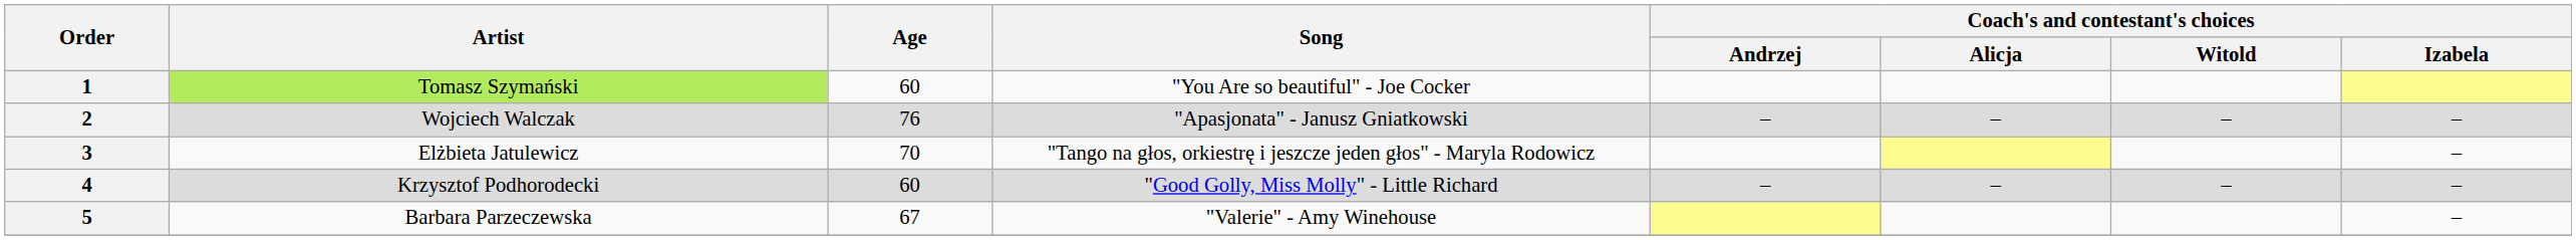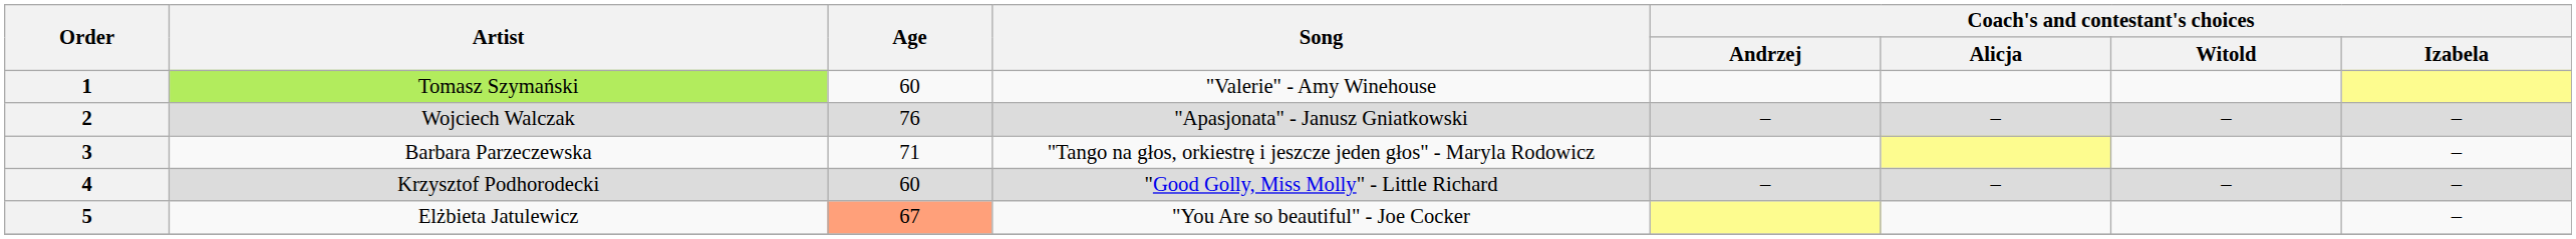1 | Song: "You Are so beautiful" - Joe Cocker -> "Valerie" - Amy Winehouse
3 | Artist: Elżbieta Jatulewicz -> Barbara Parzeczewska
3 | Age: 70 -> 71
5 | Artist: Barbara Parzeczewska -> Elżbieta Jatulewicz
5 | Age: no background -> lightsalmon background
5 | Song: "Valerie" - Amy Winehouse -> "You Are so beautiful" - Joe Cocker
